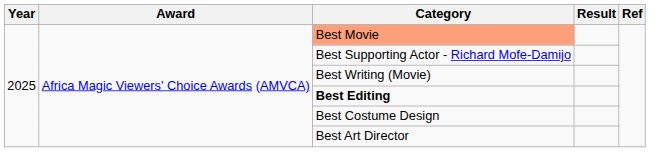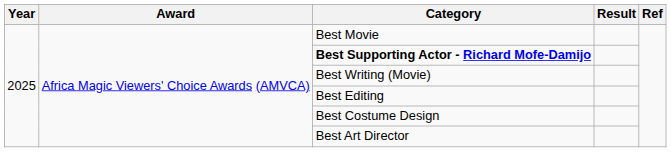Best Movie | Category: lightsalmon background -> no background
Best Supporting Actor - Richard Mofe-Damijo | Category: normal -> bold
Best Editing | Category: bold -> normal
